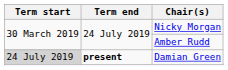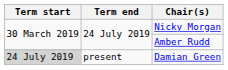Damian Green | Term end: bold -> normal
